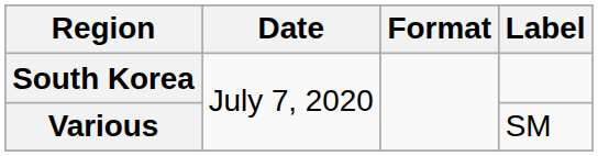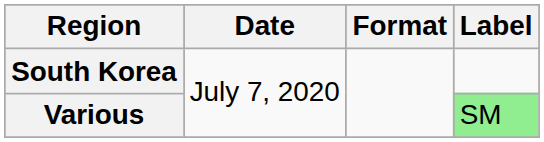Various | Label: no background -> lightgreen background
